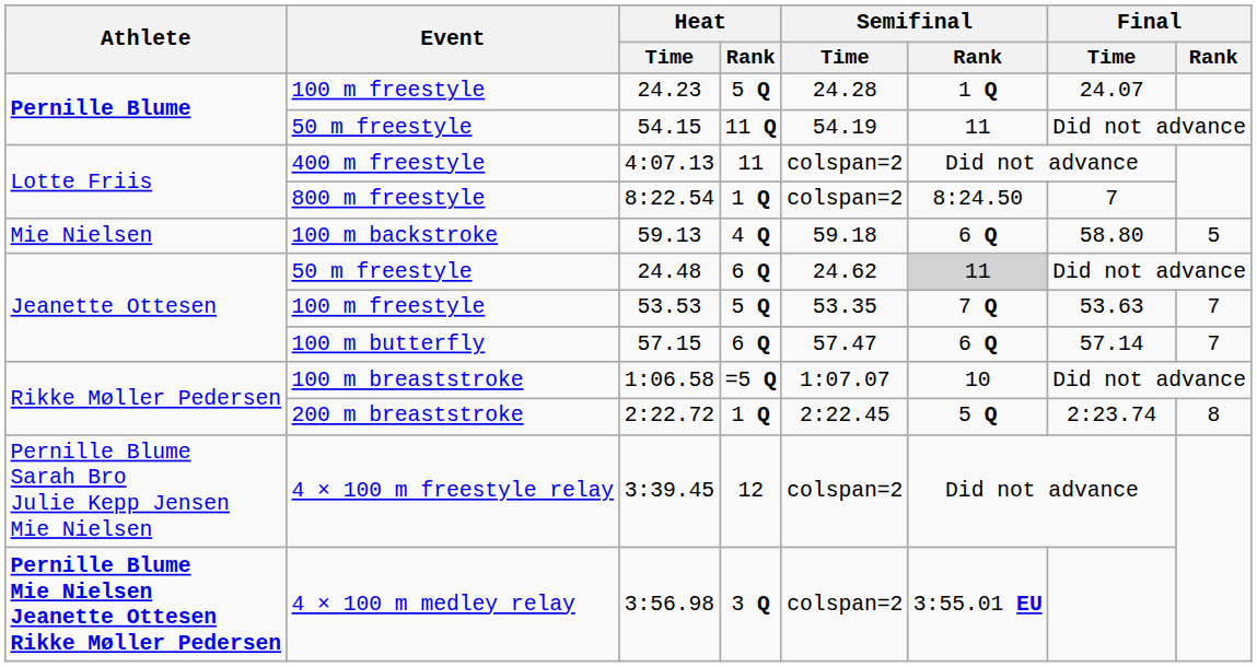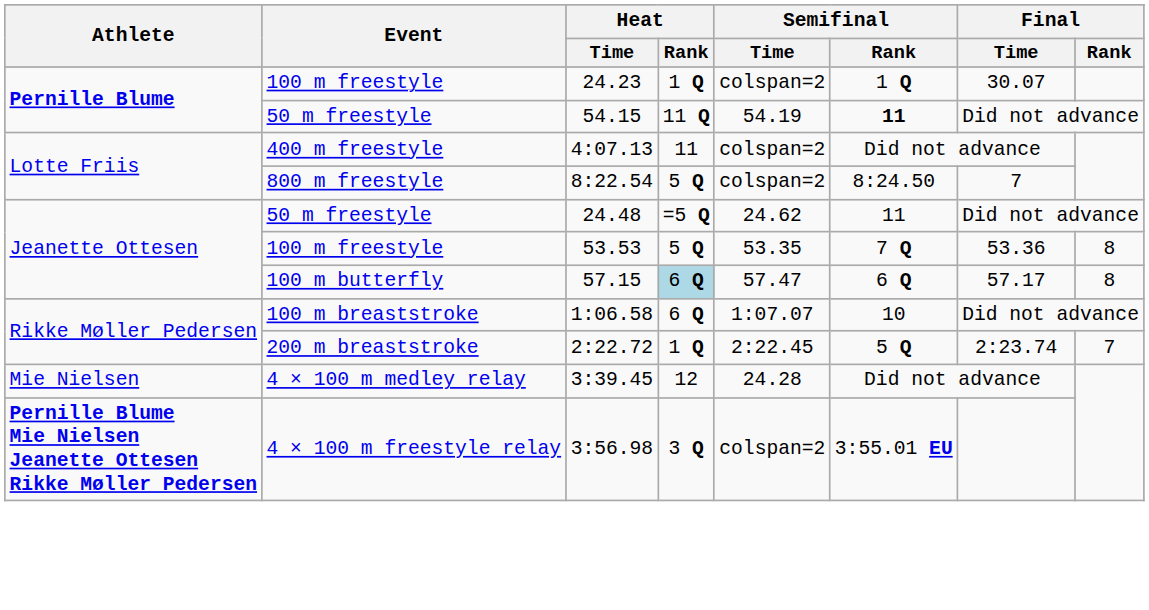24.23 | Heat / Rank: 5 Q -> 1 Q
24.23 | Semifinal / Time: 24.28 -> colspan=2
24.23 | Final / Time: 24.07 -> 30.07
54.15 | Semifinal / Rank: normal -> bold
8:22.54 | Heat / Rank: 1 Q -> 5 Q
- row: Mie Nielsen | 100 m backstroke | 59.13 | 4 Q | 59.18 | 6 Q | 58.80 | 5
24.48 | Heat / Rank: 6 Q -> =5 Q
24.48 | Semifinal / Rank: lightgrey background -> no background
53.53 | Final / Time: 53.63 -> 53.36
53.53 | Final / Rank: 7 -> 8
57.15 | Heat / Rank: no background -> lightblue background
57.15 | Final / Time: 57.14 -> 57.17
57.15 | Final / Rank: 7 -> 8
1:06.58 | Heat / Rank: =5 Q -> 6 Q
2:22.72 | Final / Rank: 8 -> 7
3:39.45 | Athlete: Pernille Blume Sarah Bro Julie Kepp Jensen Mie Nielsen -> Mie Nielsen
3:39.45 | Event: 4 × 100 m freestyle relay -> 4 × 100 m medley relay
3:39.45 | Semifinal / Time: colspan=2 -> 24.28
3:56.98 | Event: 4 × 100 m medley relay -> 4 × 100 m freestyle relay
